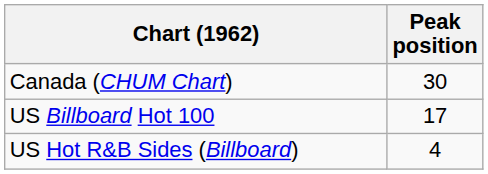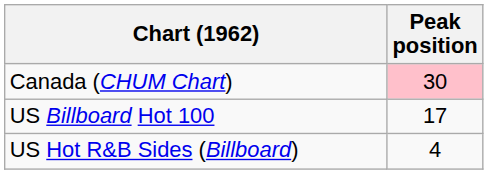Canada (CHUM Chart) | Peak position: no background -> pink background
